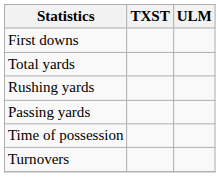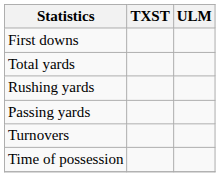rows swapped: Turnovers <-> Time of possession
